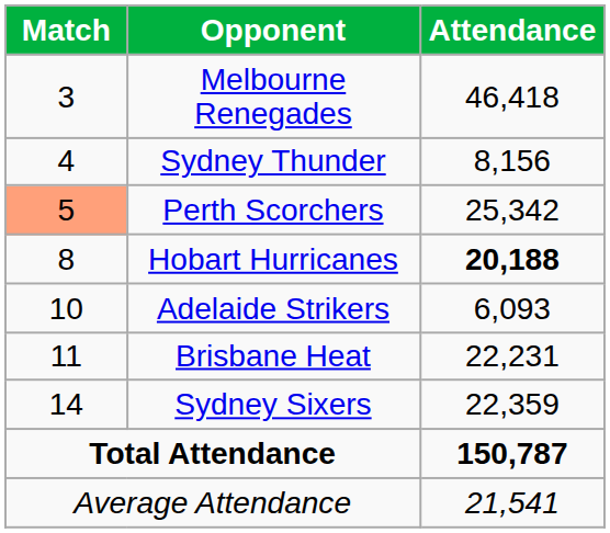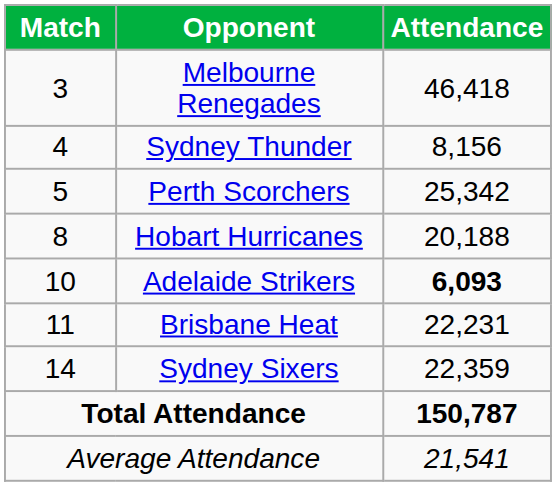Perth Scorchers | Match: lightsalmon background -> no background
Hobart Hurricanes | Attendance: bold -> normal
Adelaide Strikers | Attendance: normal -> bold
